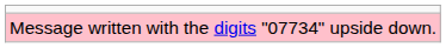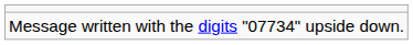row 2 | column 1: pink background -> no background
